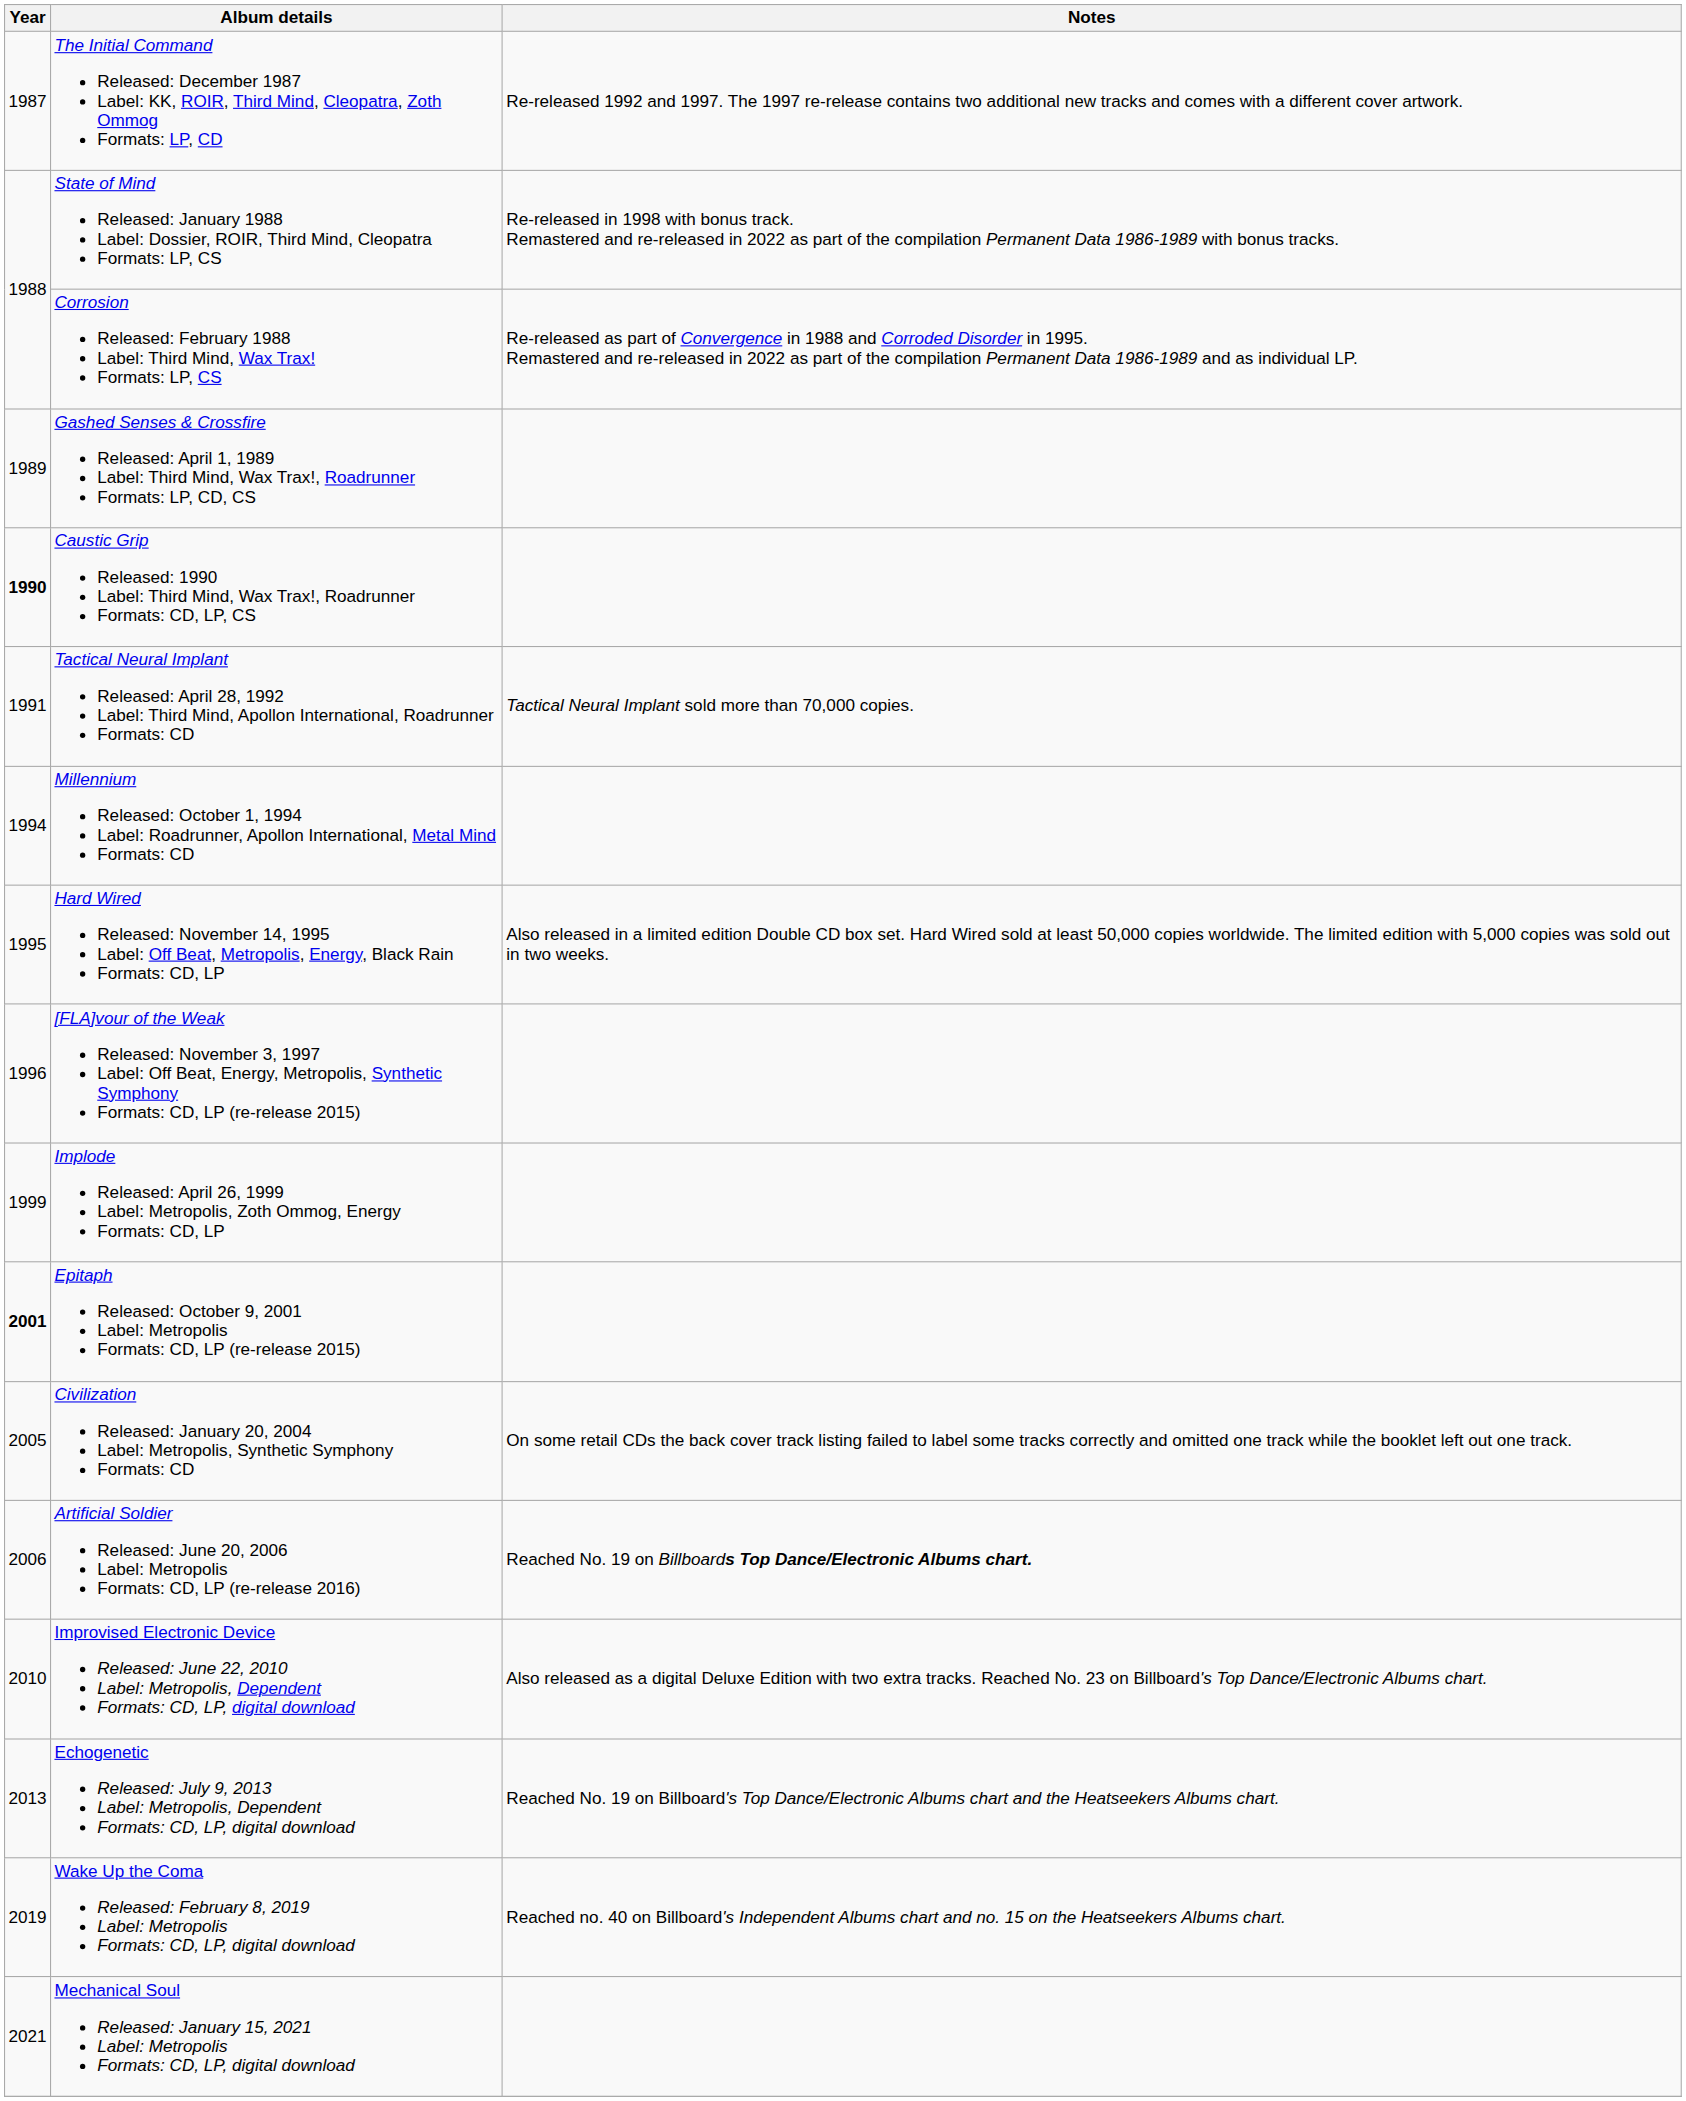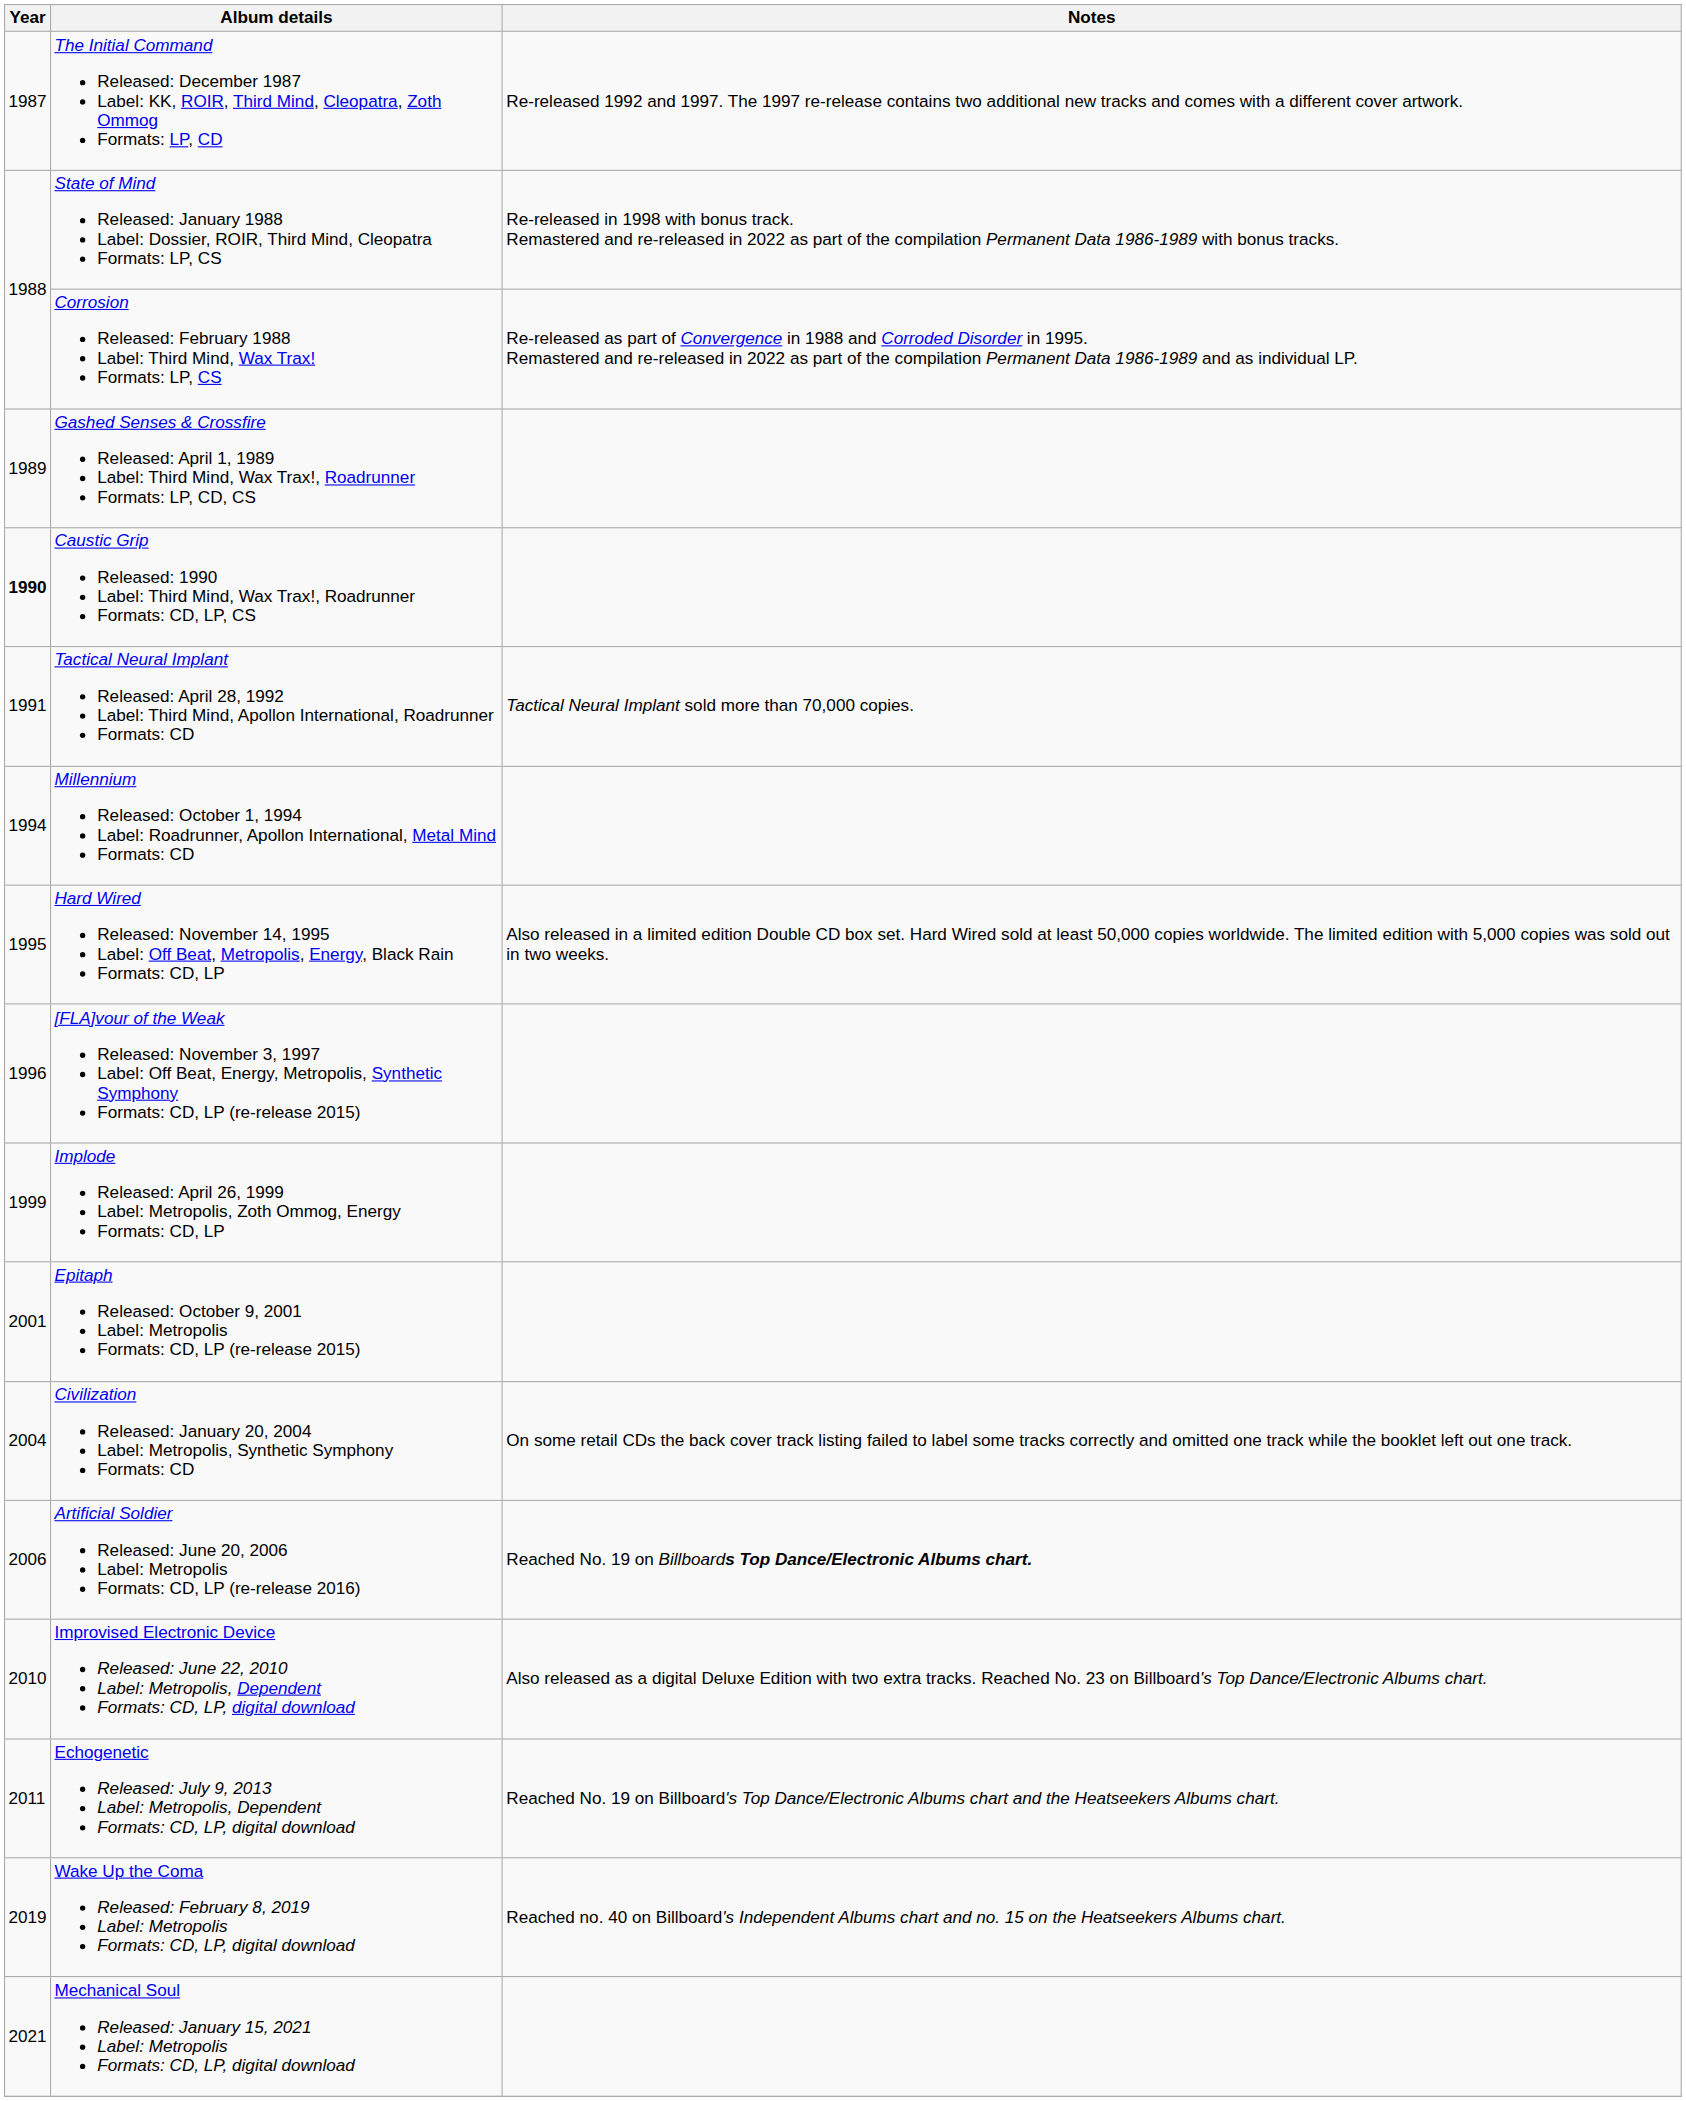row 12 | Year: bold -> normal
row 13 | Year: 2005 -> 2004
row 16 | Year: 2013 -> 2011
